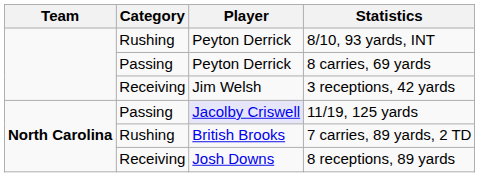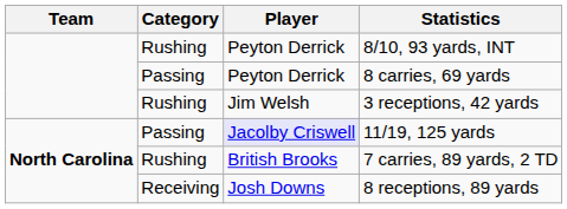3 receptions, 42 yards | Category: Receiving -> Rushing
